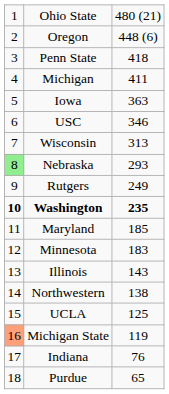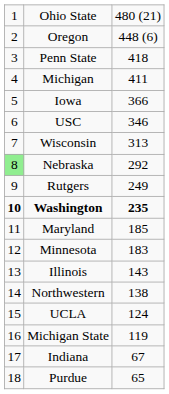Iowa | column 3: 363 -> 366
Nebraska | column 3: 293 -> 292
UCLA | column 3: 125 -> 124
Michigan State | column 1: lightsalmon background -> no background
Indiana | column 3: 76 -> 67
